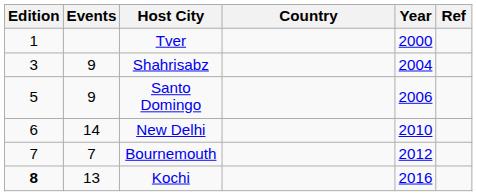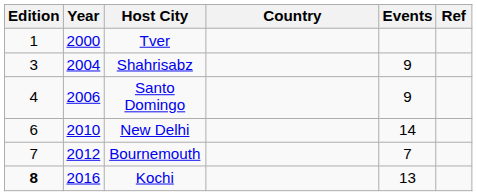columns swapped: Year <-> Events
Santo Domingo | Edition: 5 -> 4
